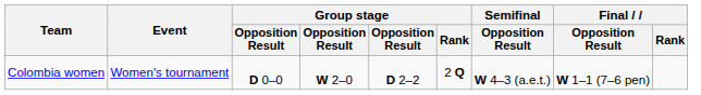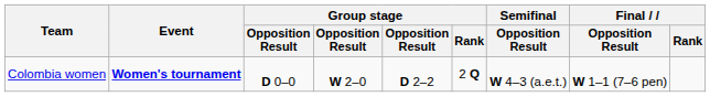Colombia women | Event: normal -> bold
